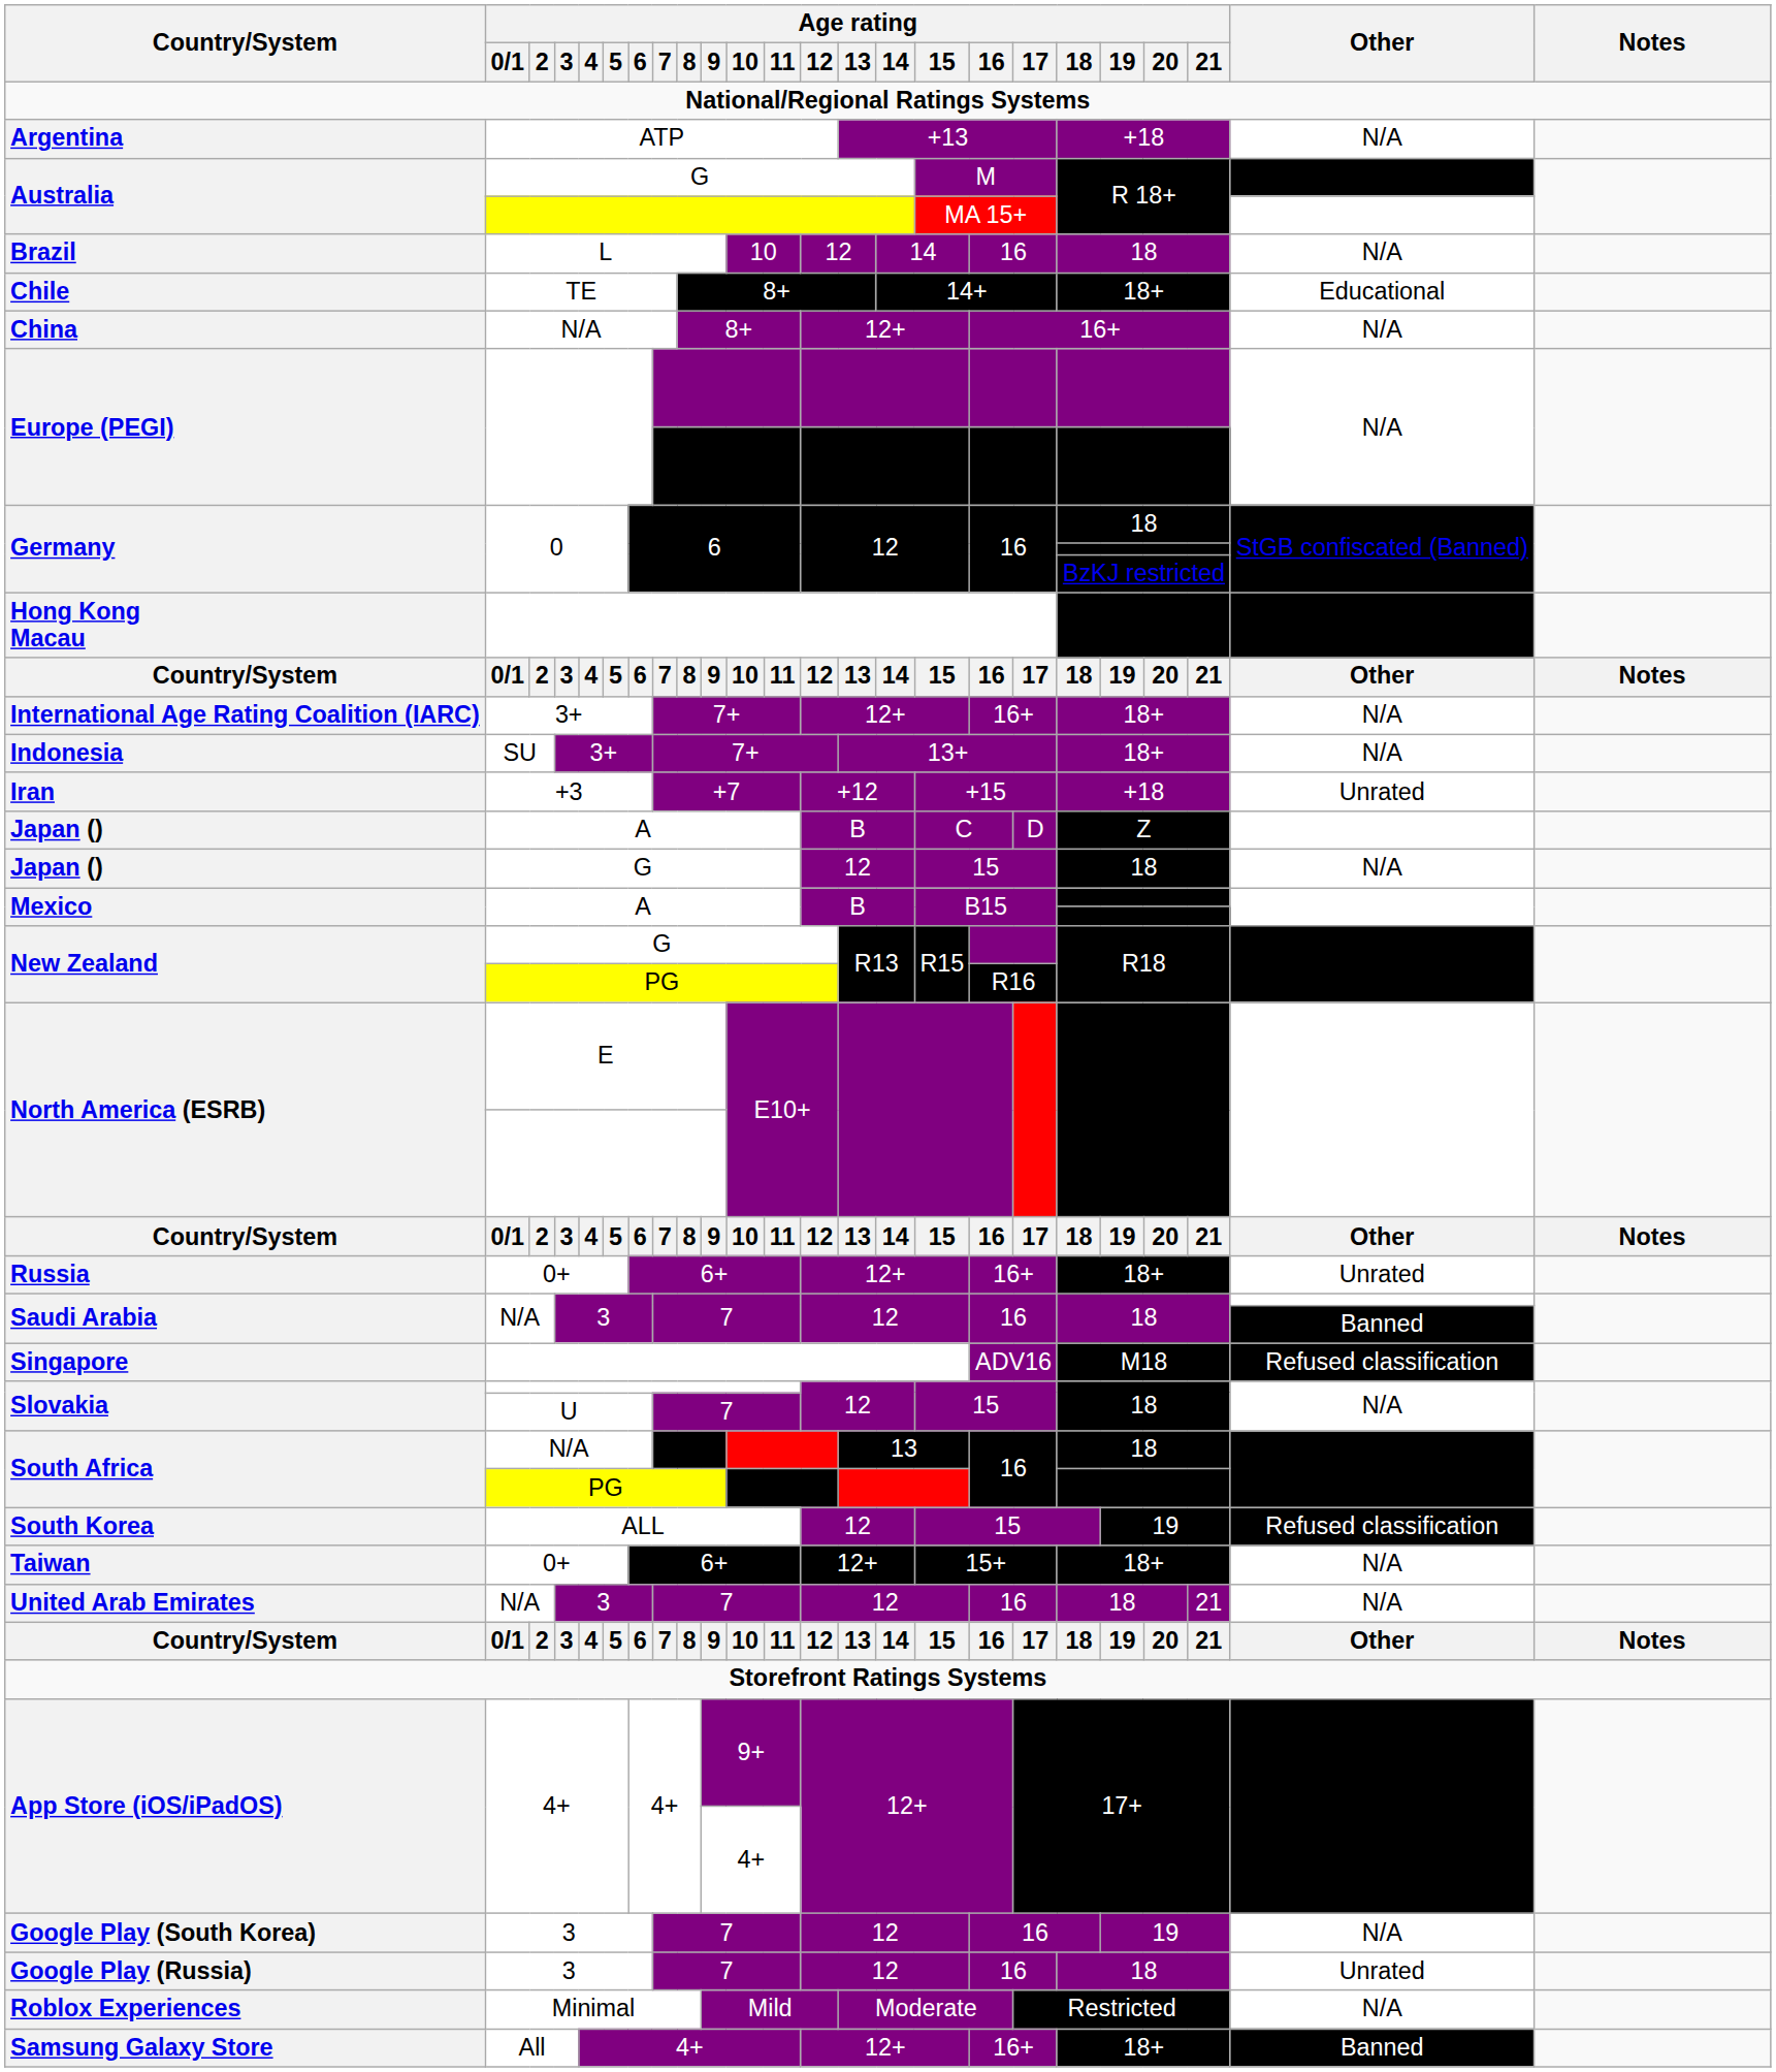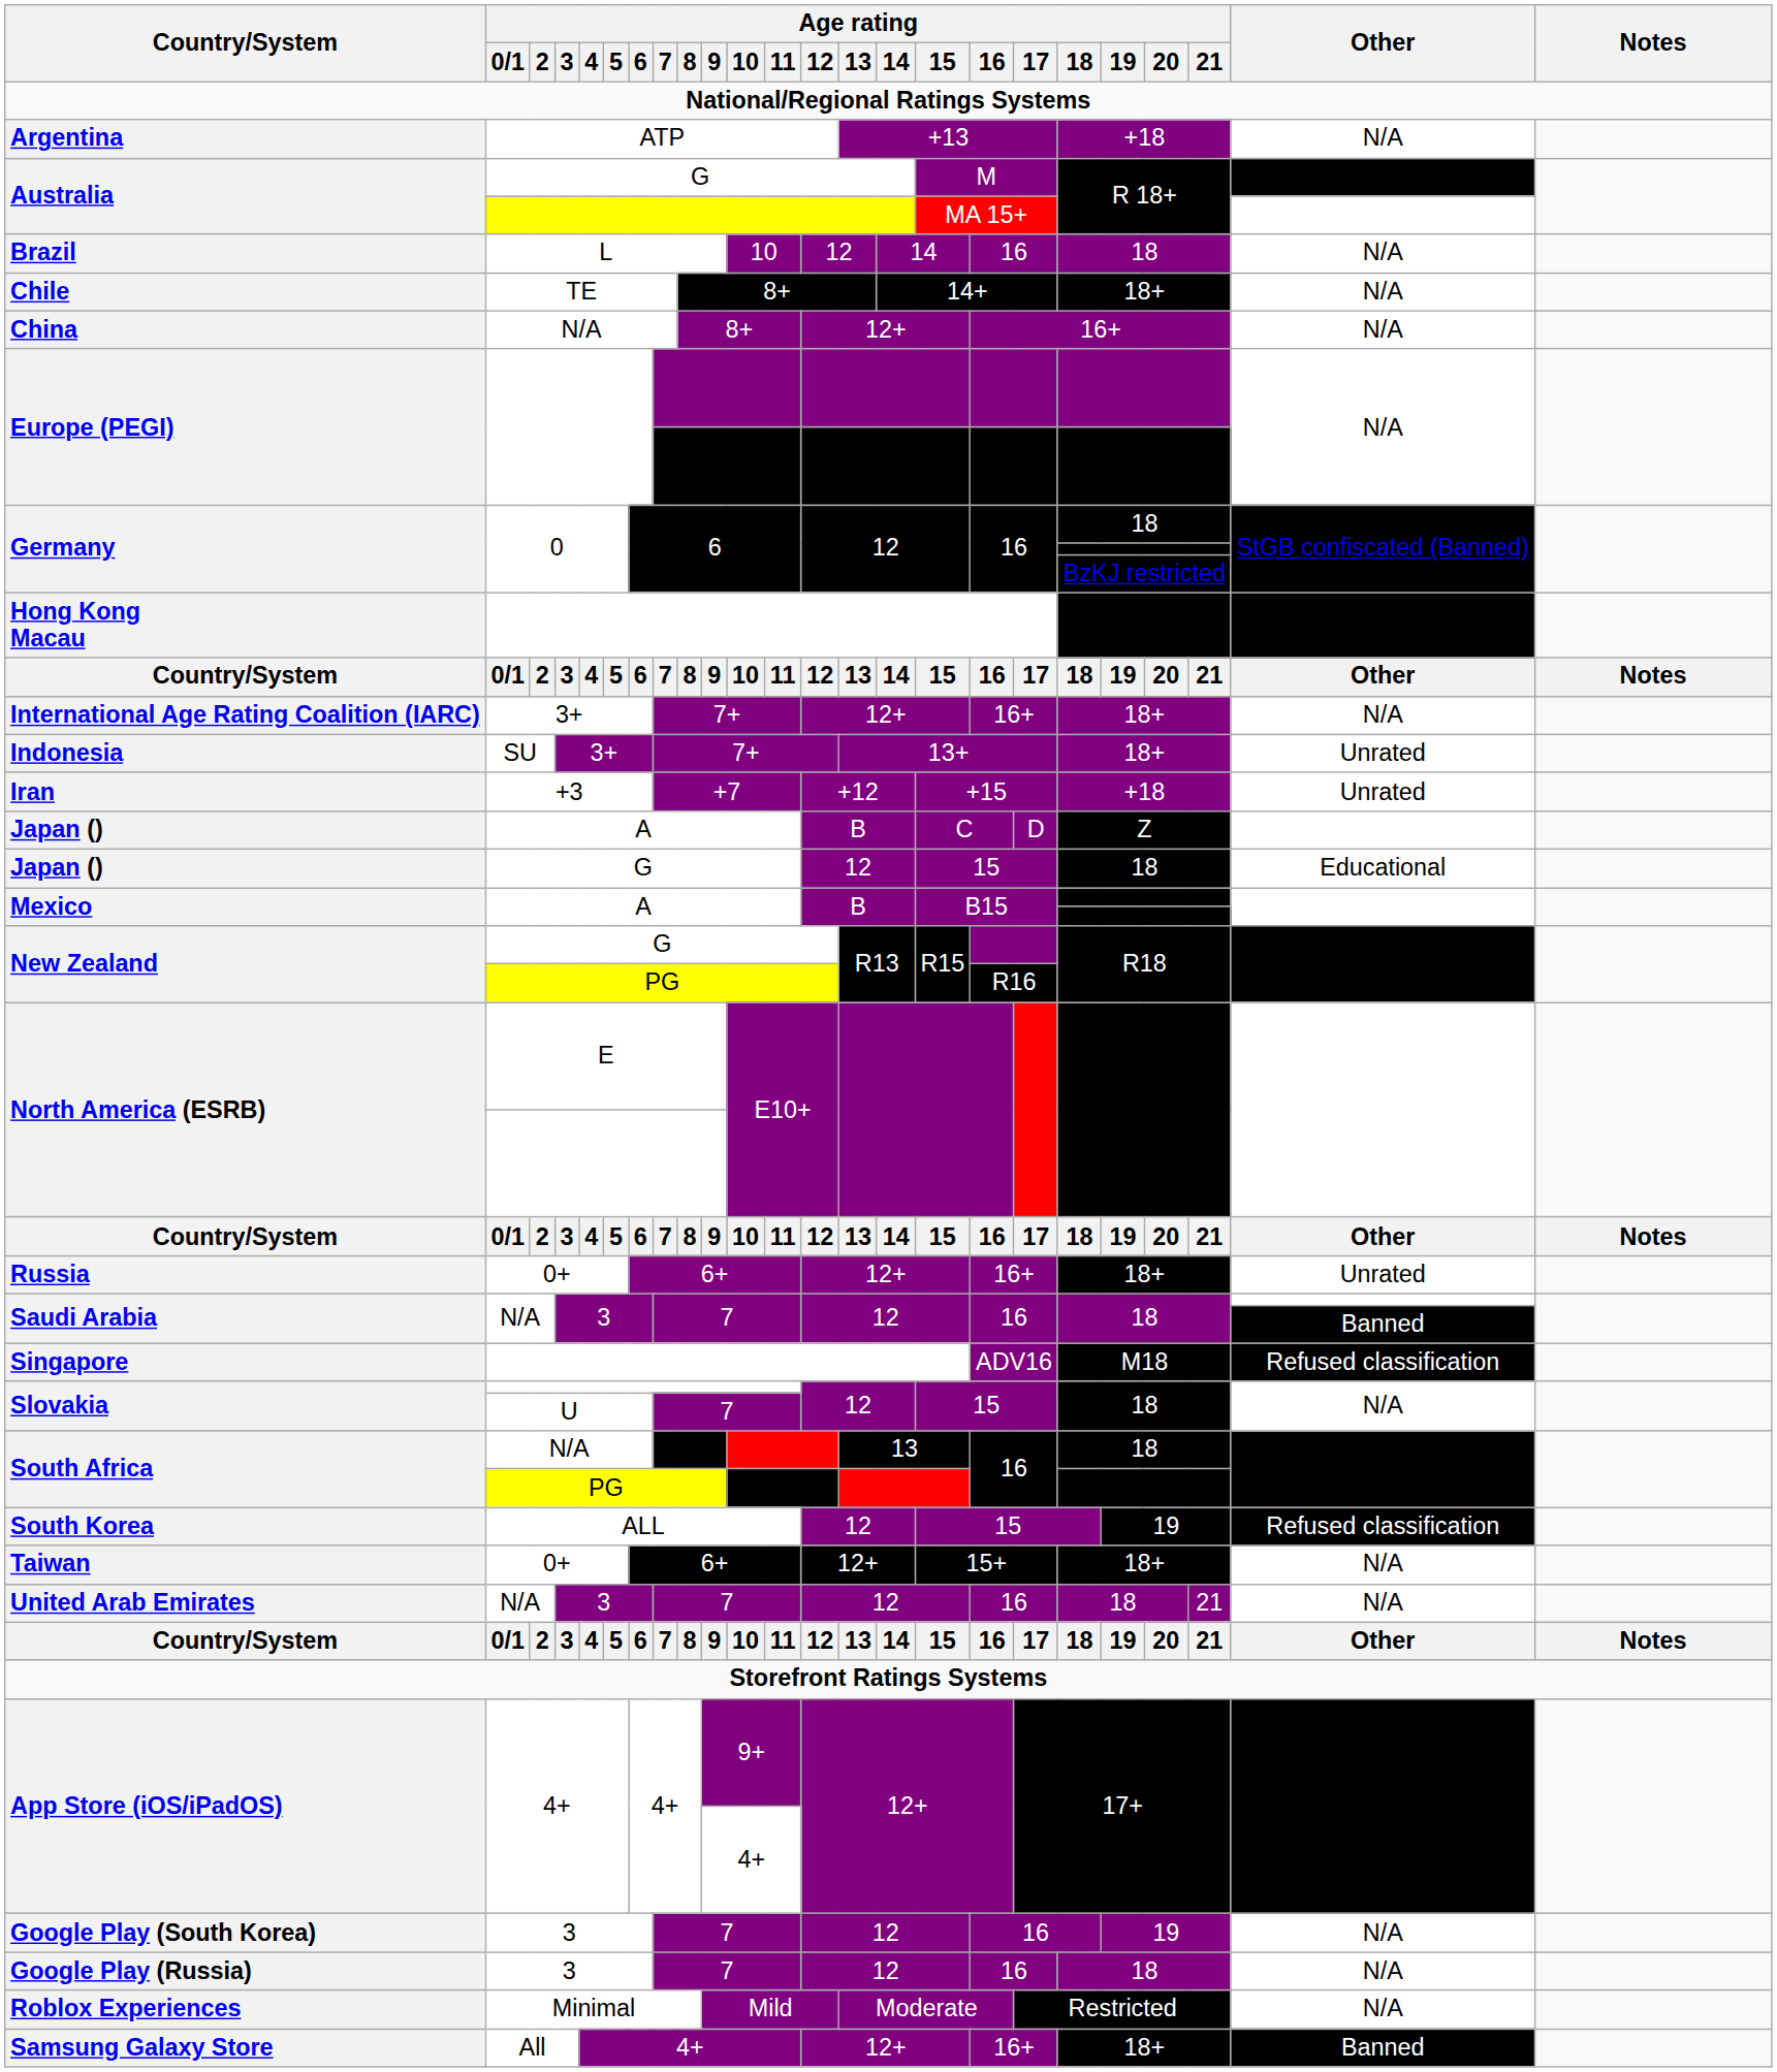Chile | Other: Educational -> N/A
Indonesia | Other: N/A -> Unrated
Japan () / G | Other: N/A -> Educational
Google Play (Russia) | Other: Unrated -> N/A
